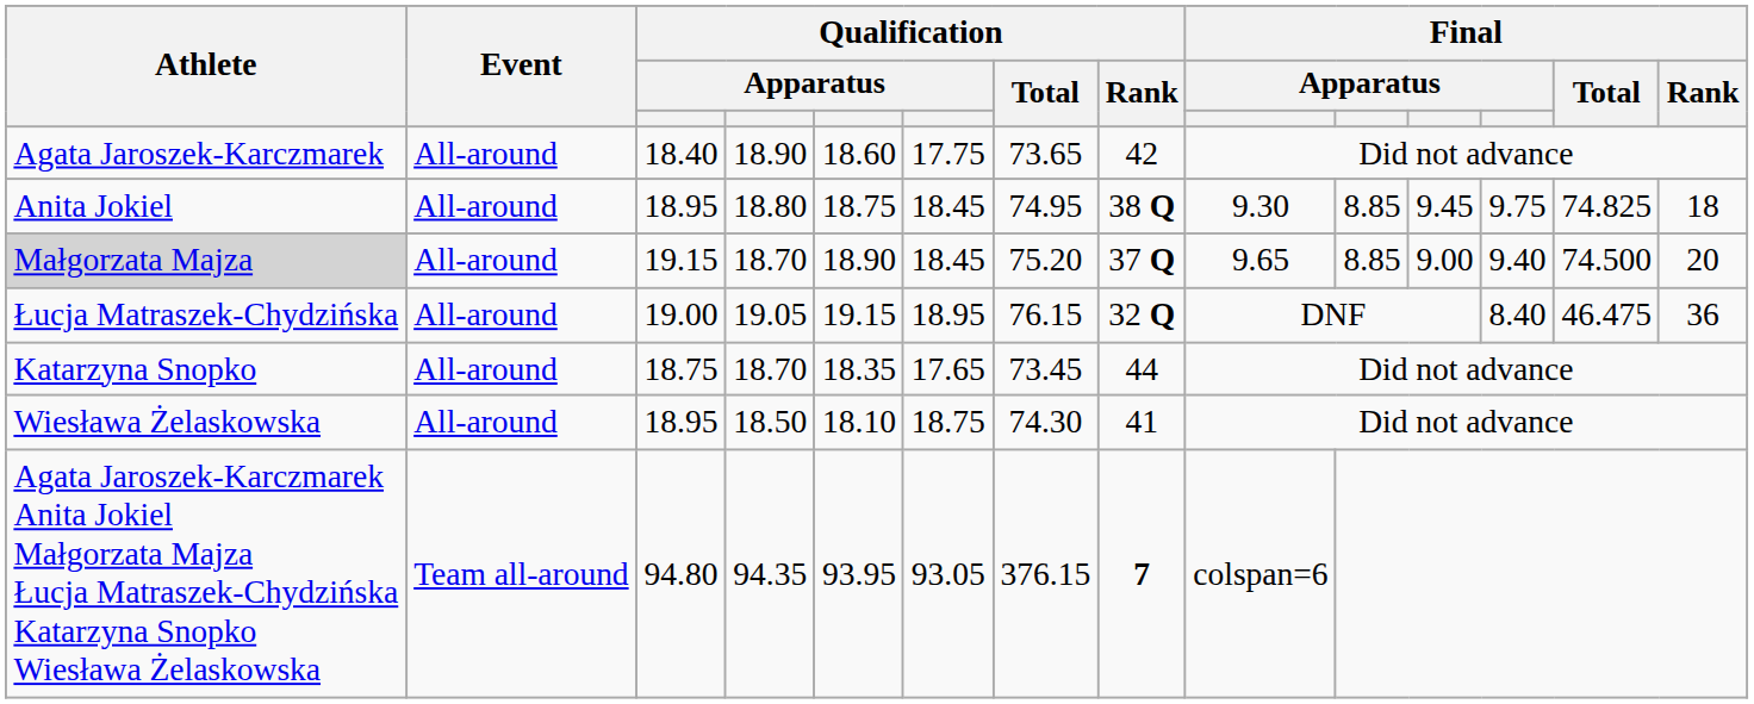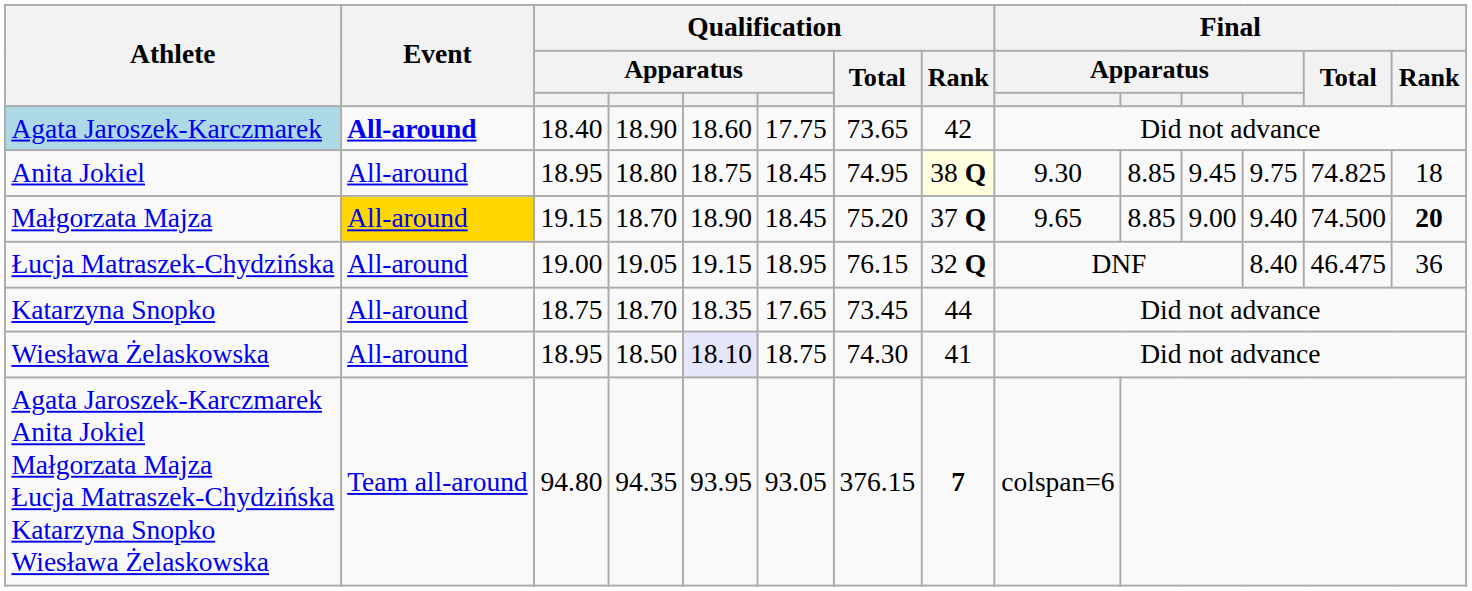row 4 | Athlete: no background -> lightblue background
row 4 | Event: normal -> bold
row 5 | Qualification / Rank: no background -> lightyellow background
row 6 | Athlete: lightgrey background -> no background
row 6 | Event: no background -> gold background
row 6 | Final / Rank: normal -> bold
row 9 | column 5: no background -> lavender background
